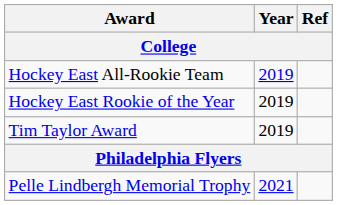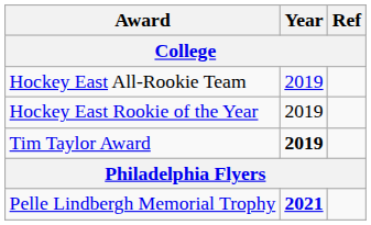Tim Taylor Award | Year: normal -> bold
Pelle Lindbergh Memorial Trophy | Year: normal -> bold
